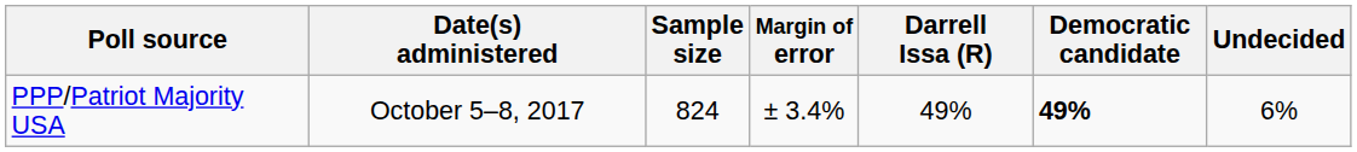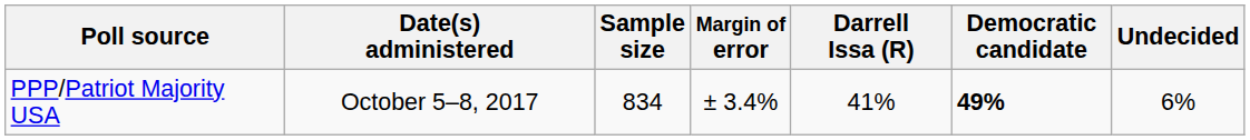PPP/Patriot Majority USA | Sample size: 824 -> 834
PPP/Patriot Majority USA | Darrell Issa (R): 49% -> 41%
